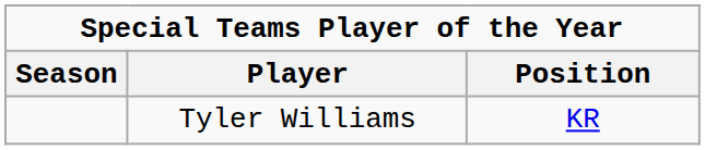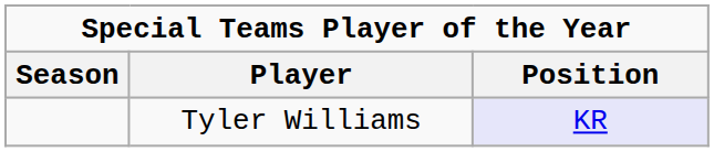Tyler Williams | Position: no background -> lavender background
